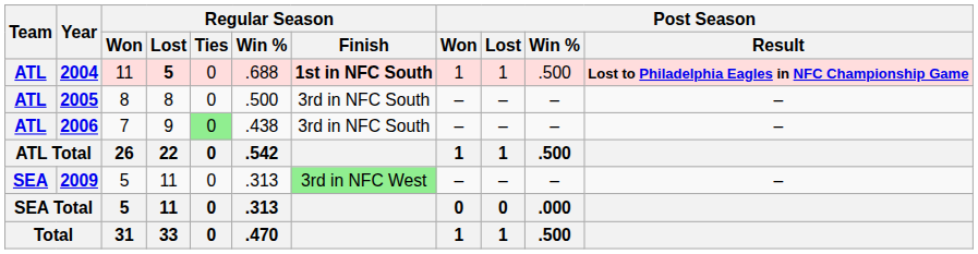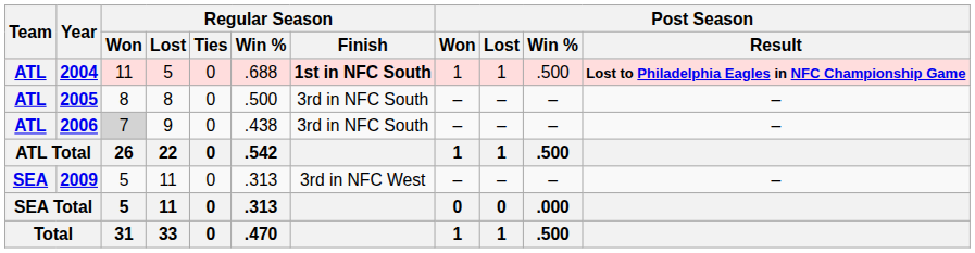2004 | Regular Season / Lost: bold -> normal
2006 | Regular Season / Won: no background -> lightgrey background
2006 | Regular Season / Ties: lightgreen background -> no background
2009 | Regular Season / Finish: lightgreen background -> no background
